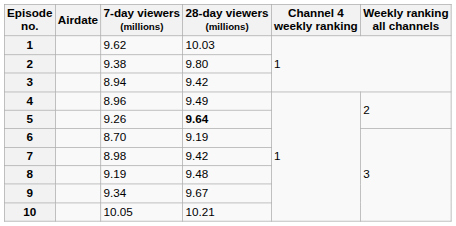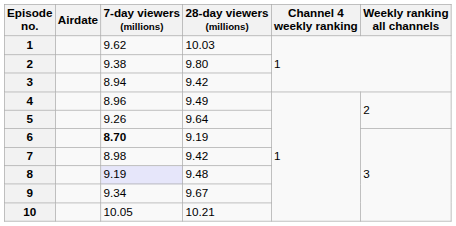5 | 28-day viewers (millions): bold -> normal
6 | 7-day viewers (millions): normal -> bold
8 | 7-day viewers (millions): no background -> lavender background
